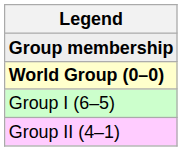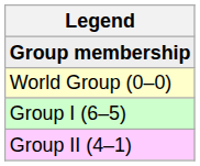row 3 | column 1: bold -> normal
